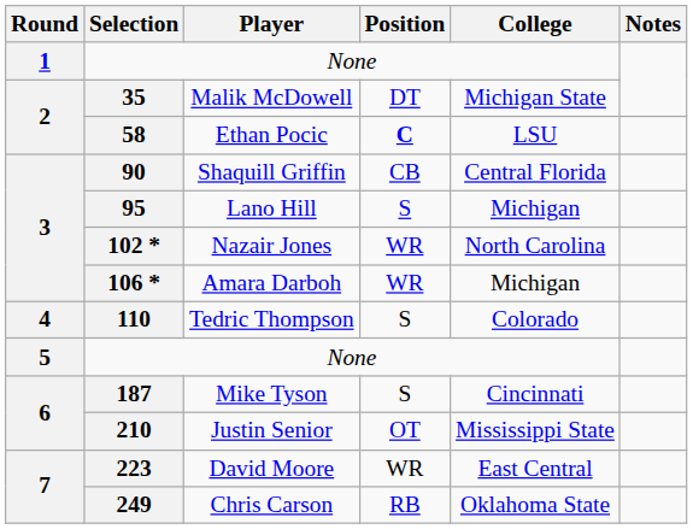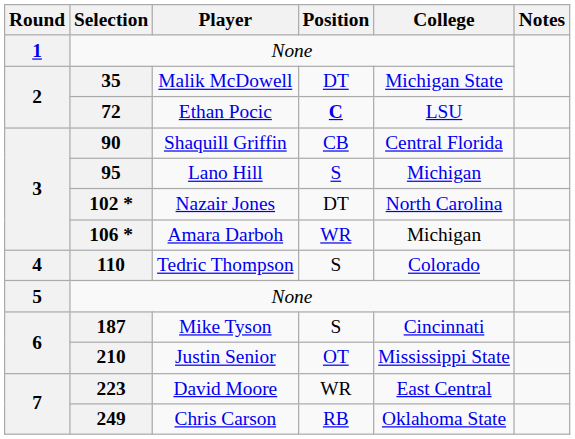Ethan Pocic | Selection: 58 -> 72
Nazair Jones | Position: WR -> DT
